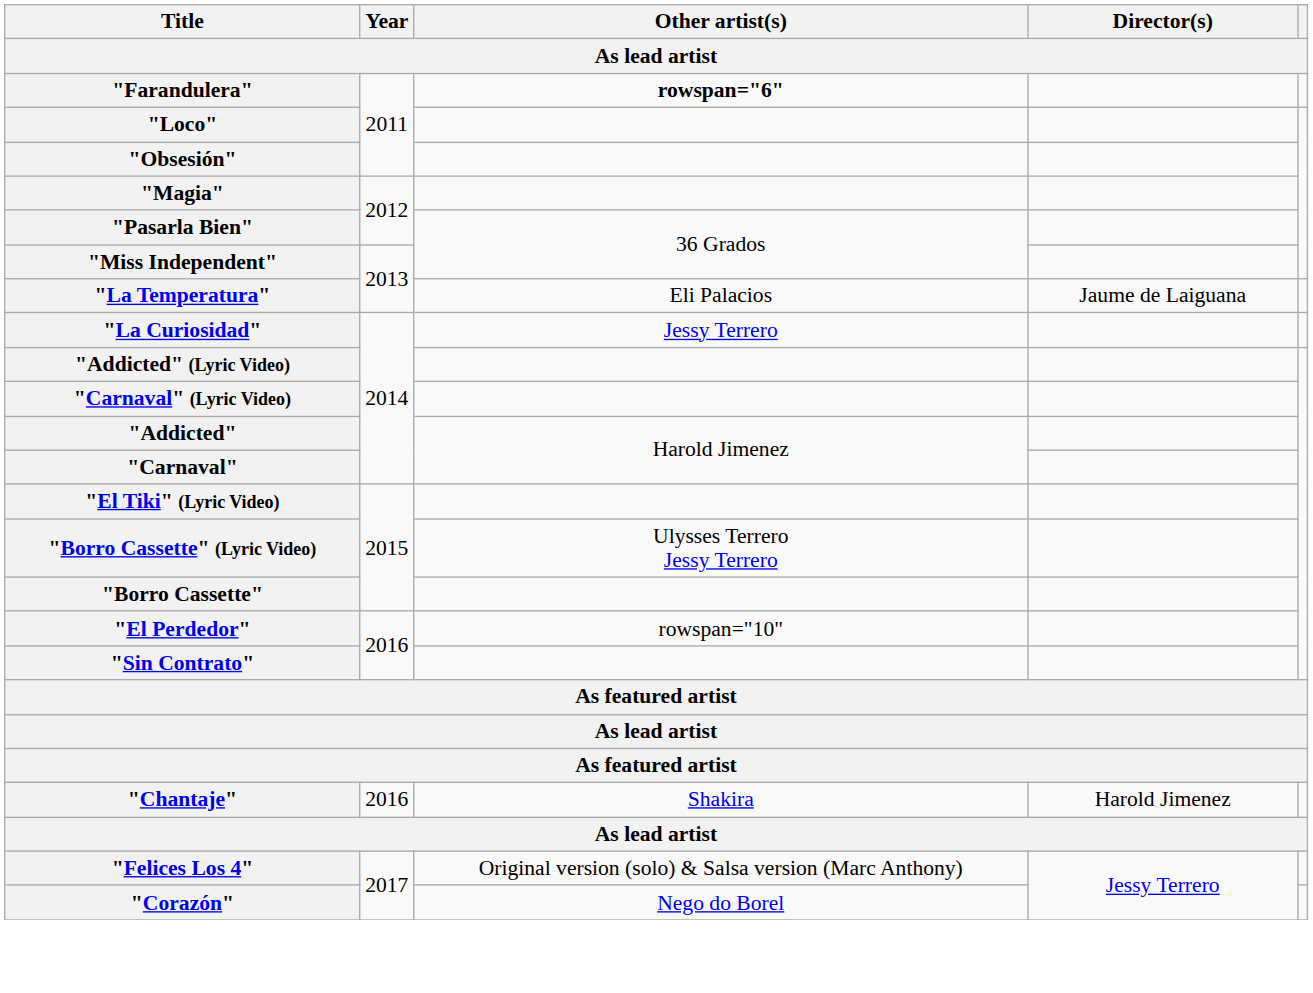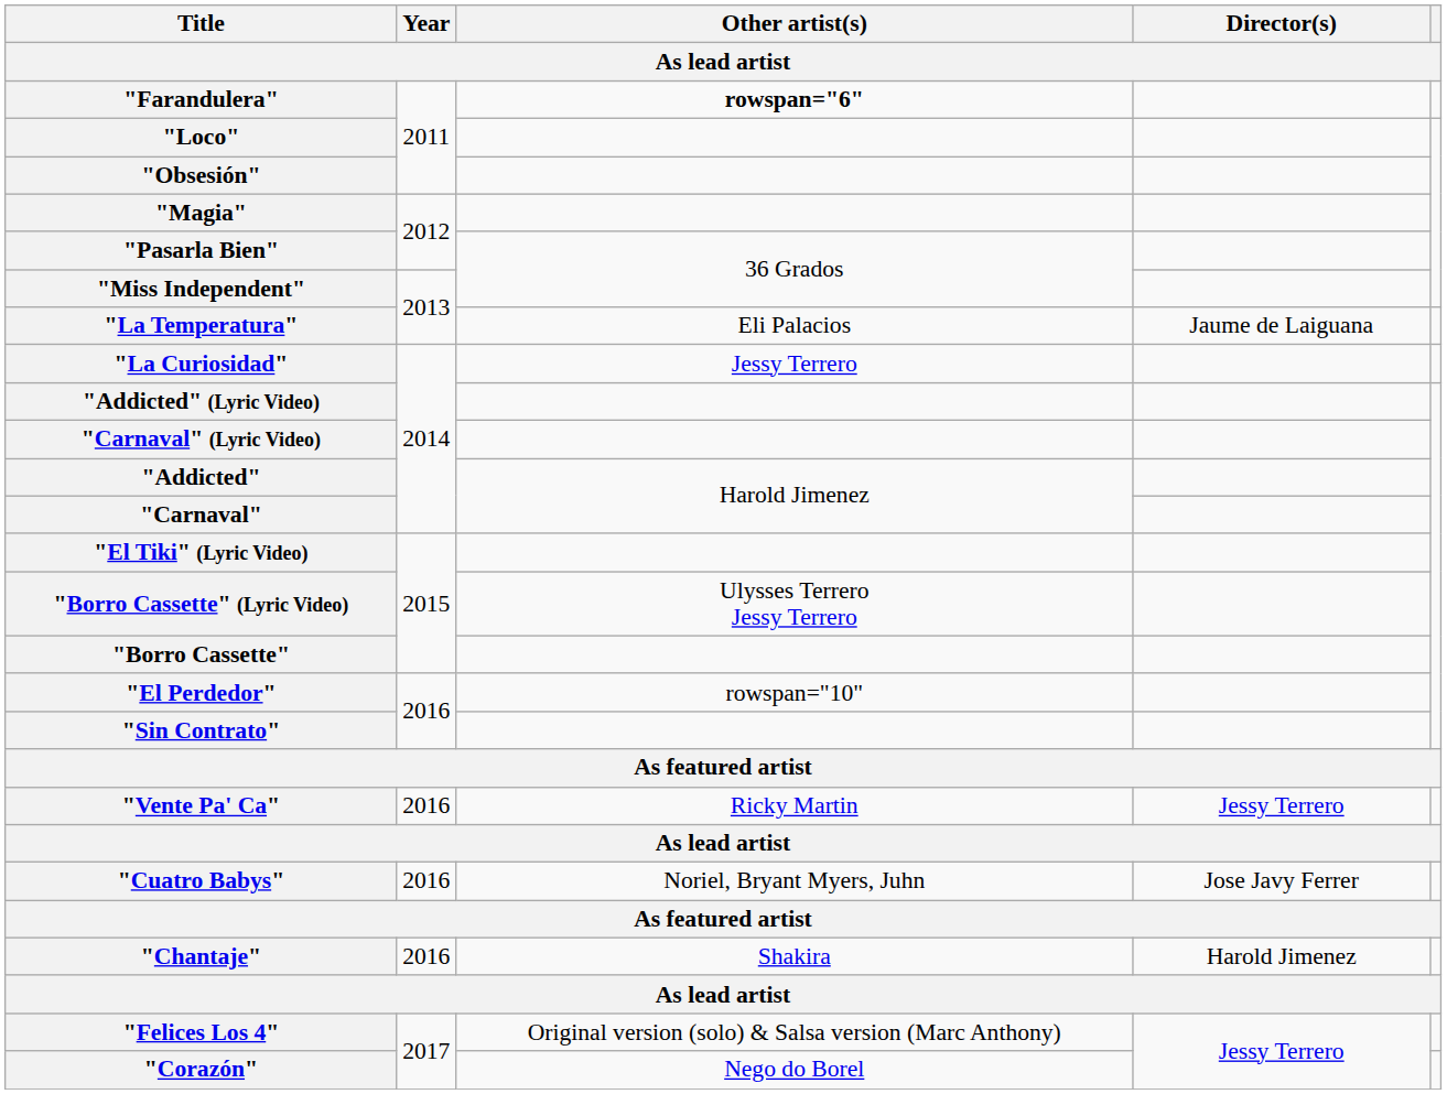+ row: "Vente Pa' Ca" | 2016 | Ricky Martin | Jessy Terrero
+ row: "Cuatro Babys" | 2016 | Noriel, Bryant Myers, Juhn | Jose Javy Ferrer
